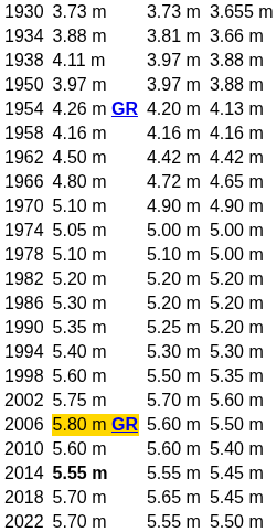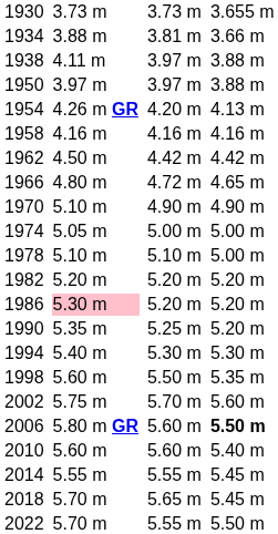1986 | column 2: no background -> pink background
2006 | column 2: gold background -> no background
2006 | column 4: normal -> bold
2014 | column 2: bold -> normal
